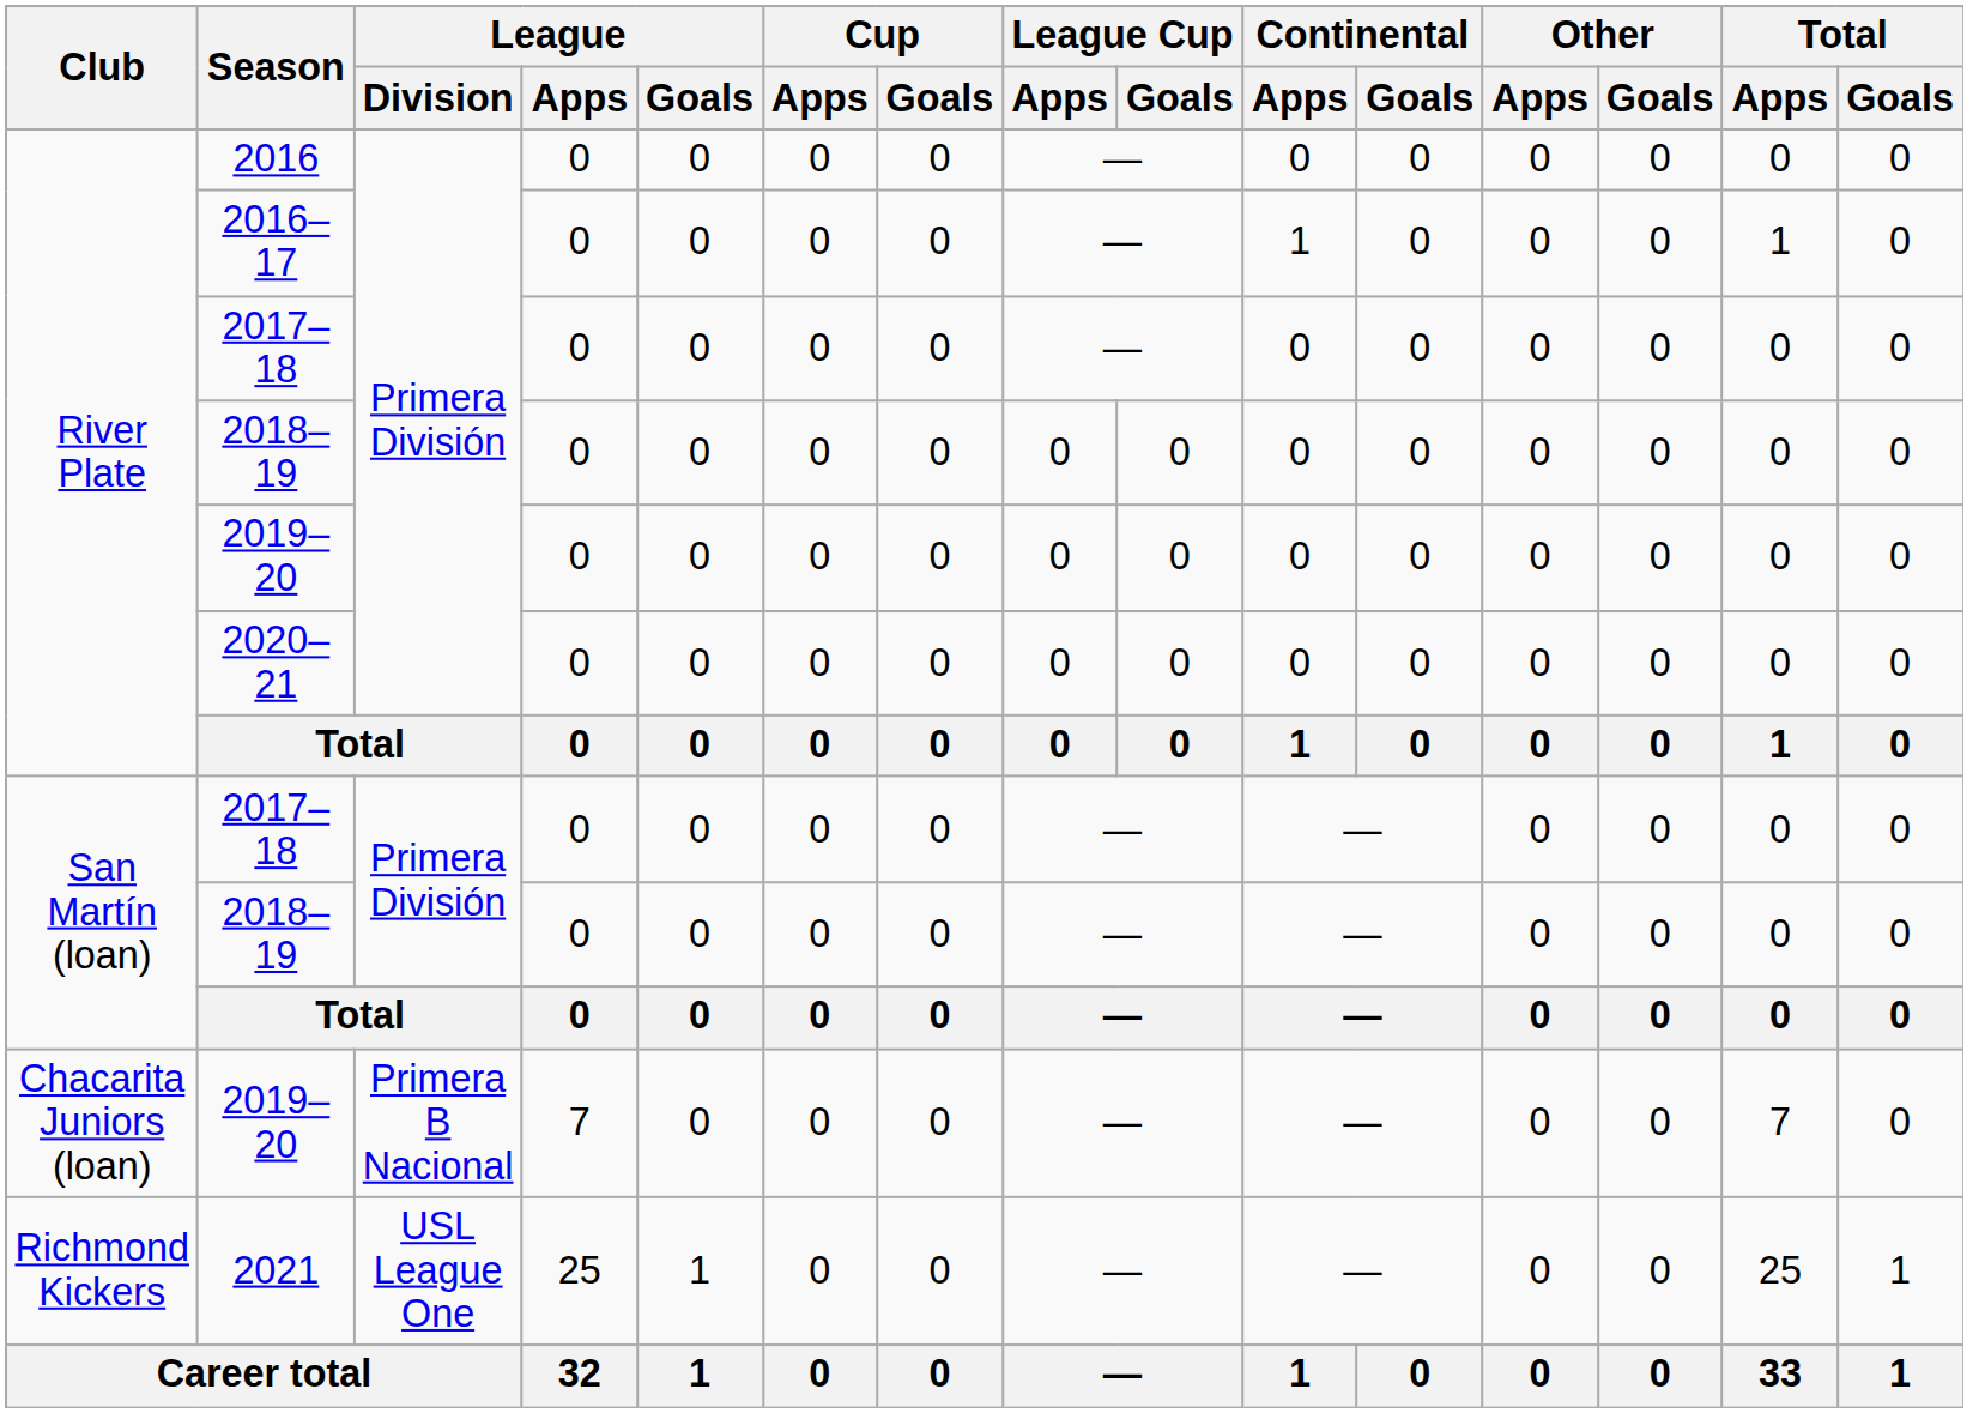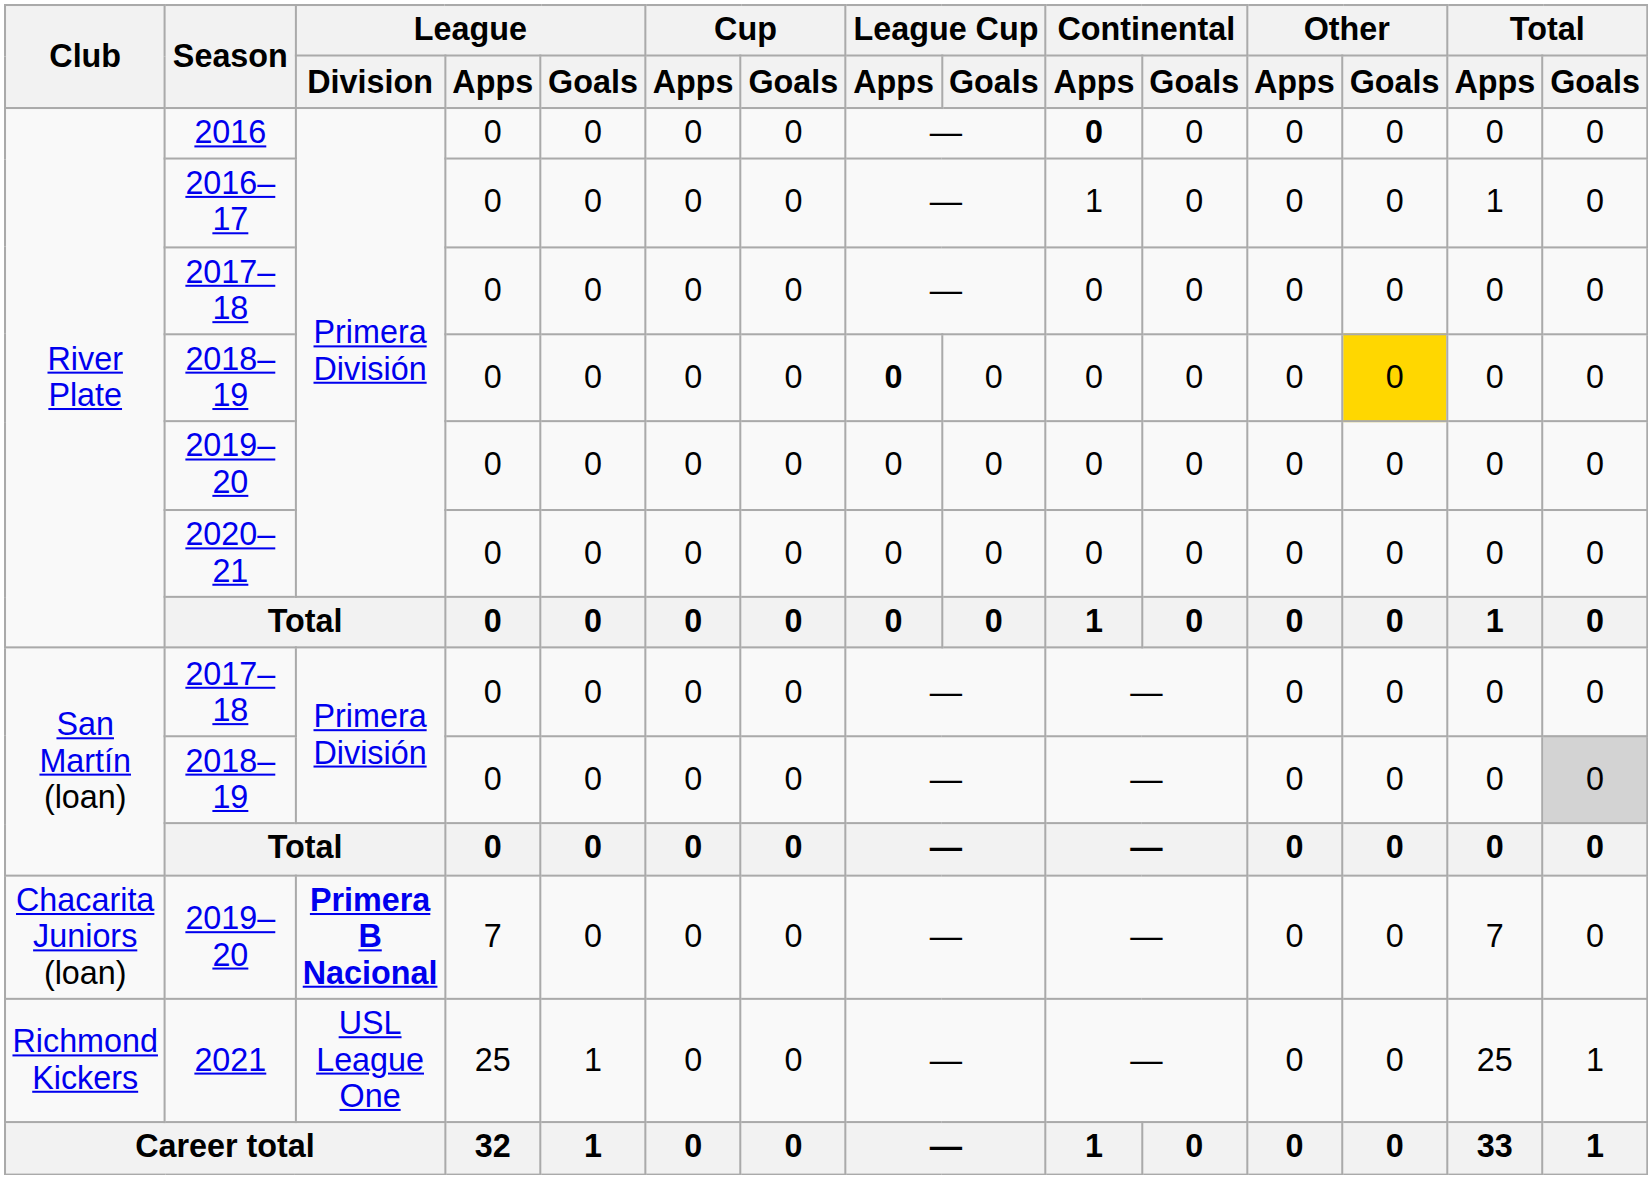2016 | Continental / Apps: normal -> bold
River Plate / 2018–19 | League Cup / Apps: normal -> bold
River Plate / 2018–19 | Other / Goals: no background -> gold background
San Martín (loan) / 2018–19 | Total / Goals: no background -> lightgrey background
Chacarita Juniors (loan) / 2019–20 | League / Division: normal -> bold
